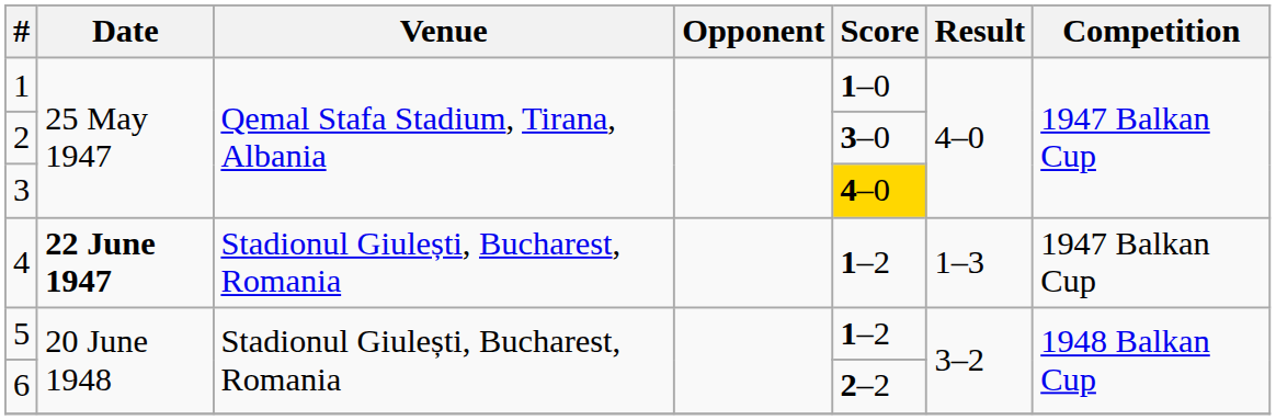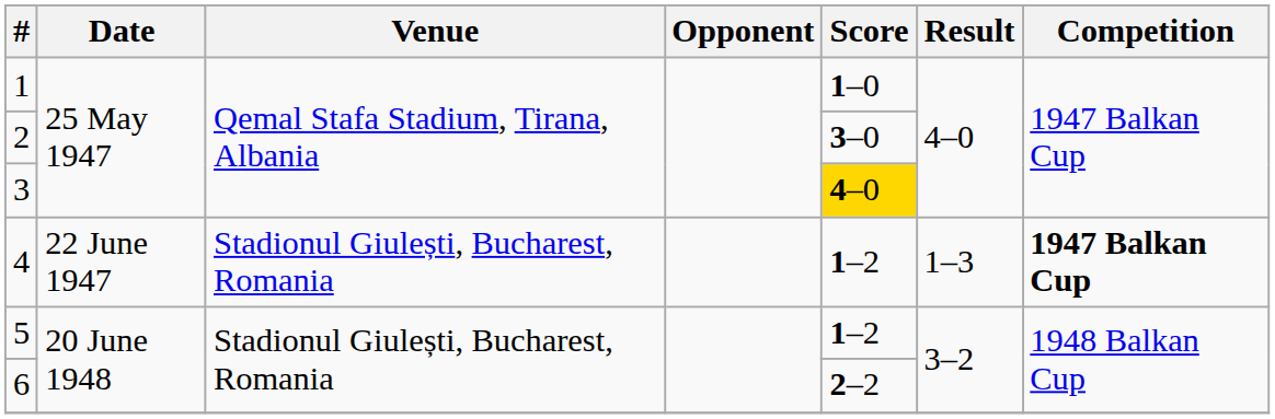4 | Date: bold -> normal
4 | Competition: normal -> bold
